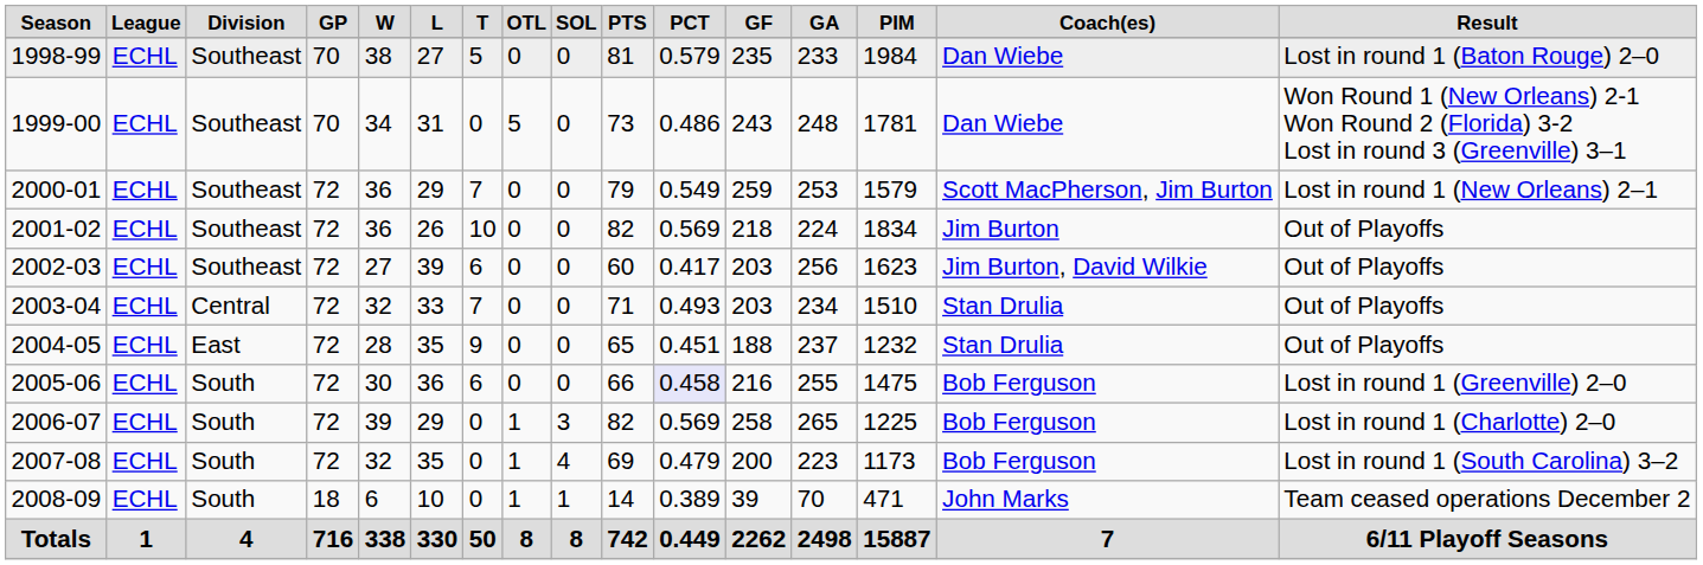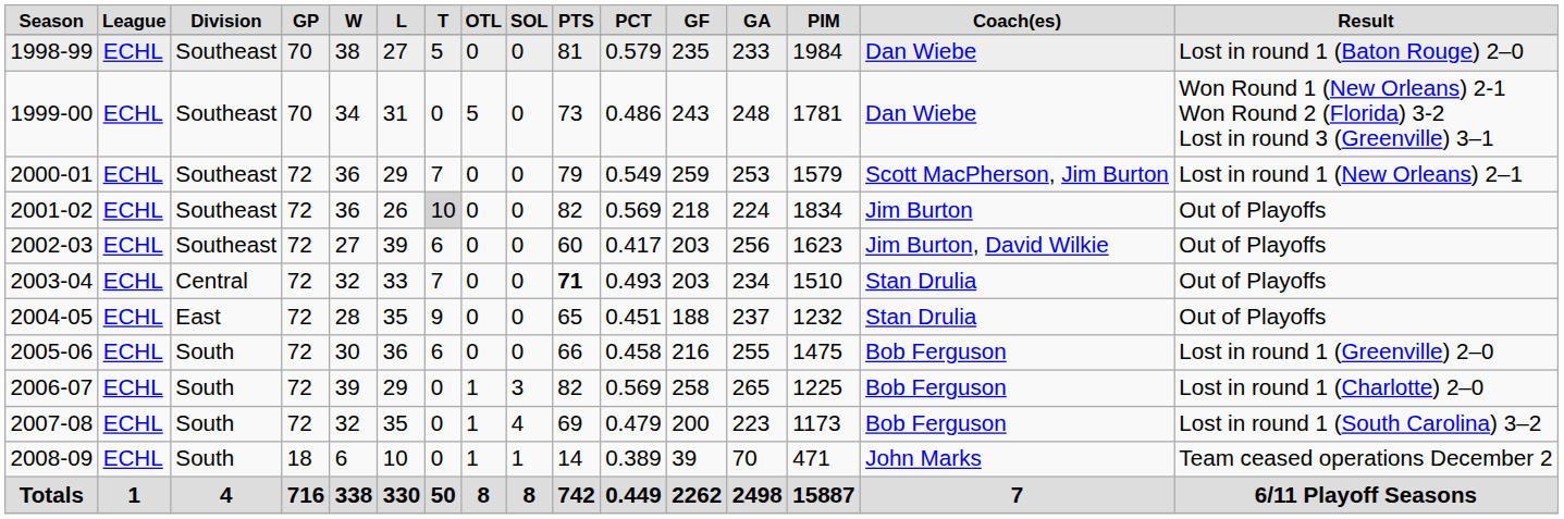2001-02 | column 7: no background -> lightgrey background
2003-04 | column 10: normal -> bold
2005-06 | column 11: lavender background -> no background
